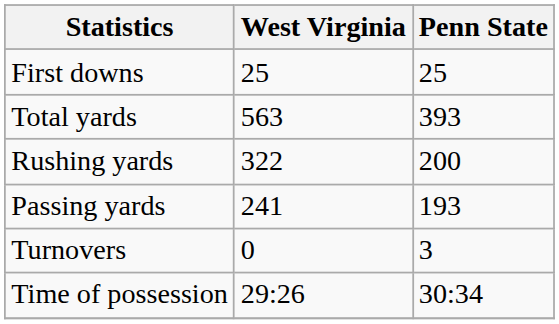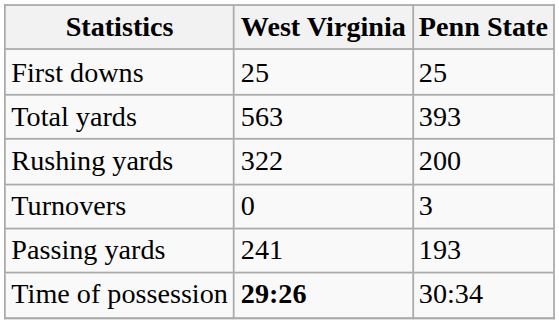rows swapped: Passing yards <-> Turnovers
Time of possession | West Virginia: normal -> bold
